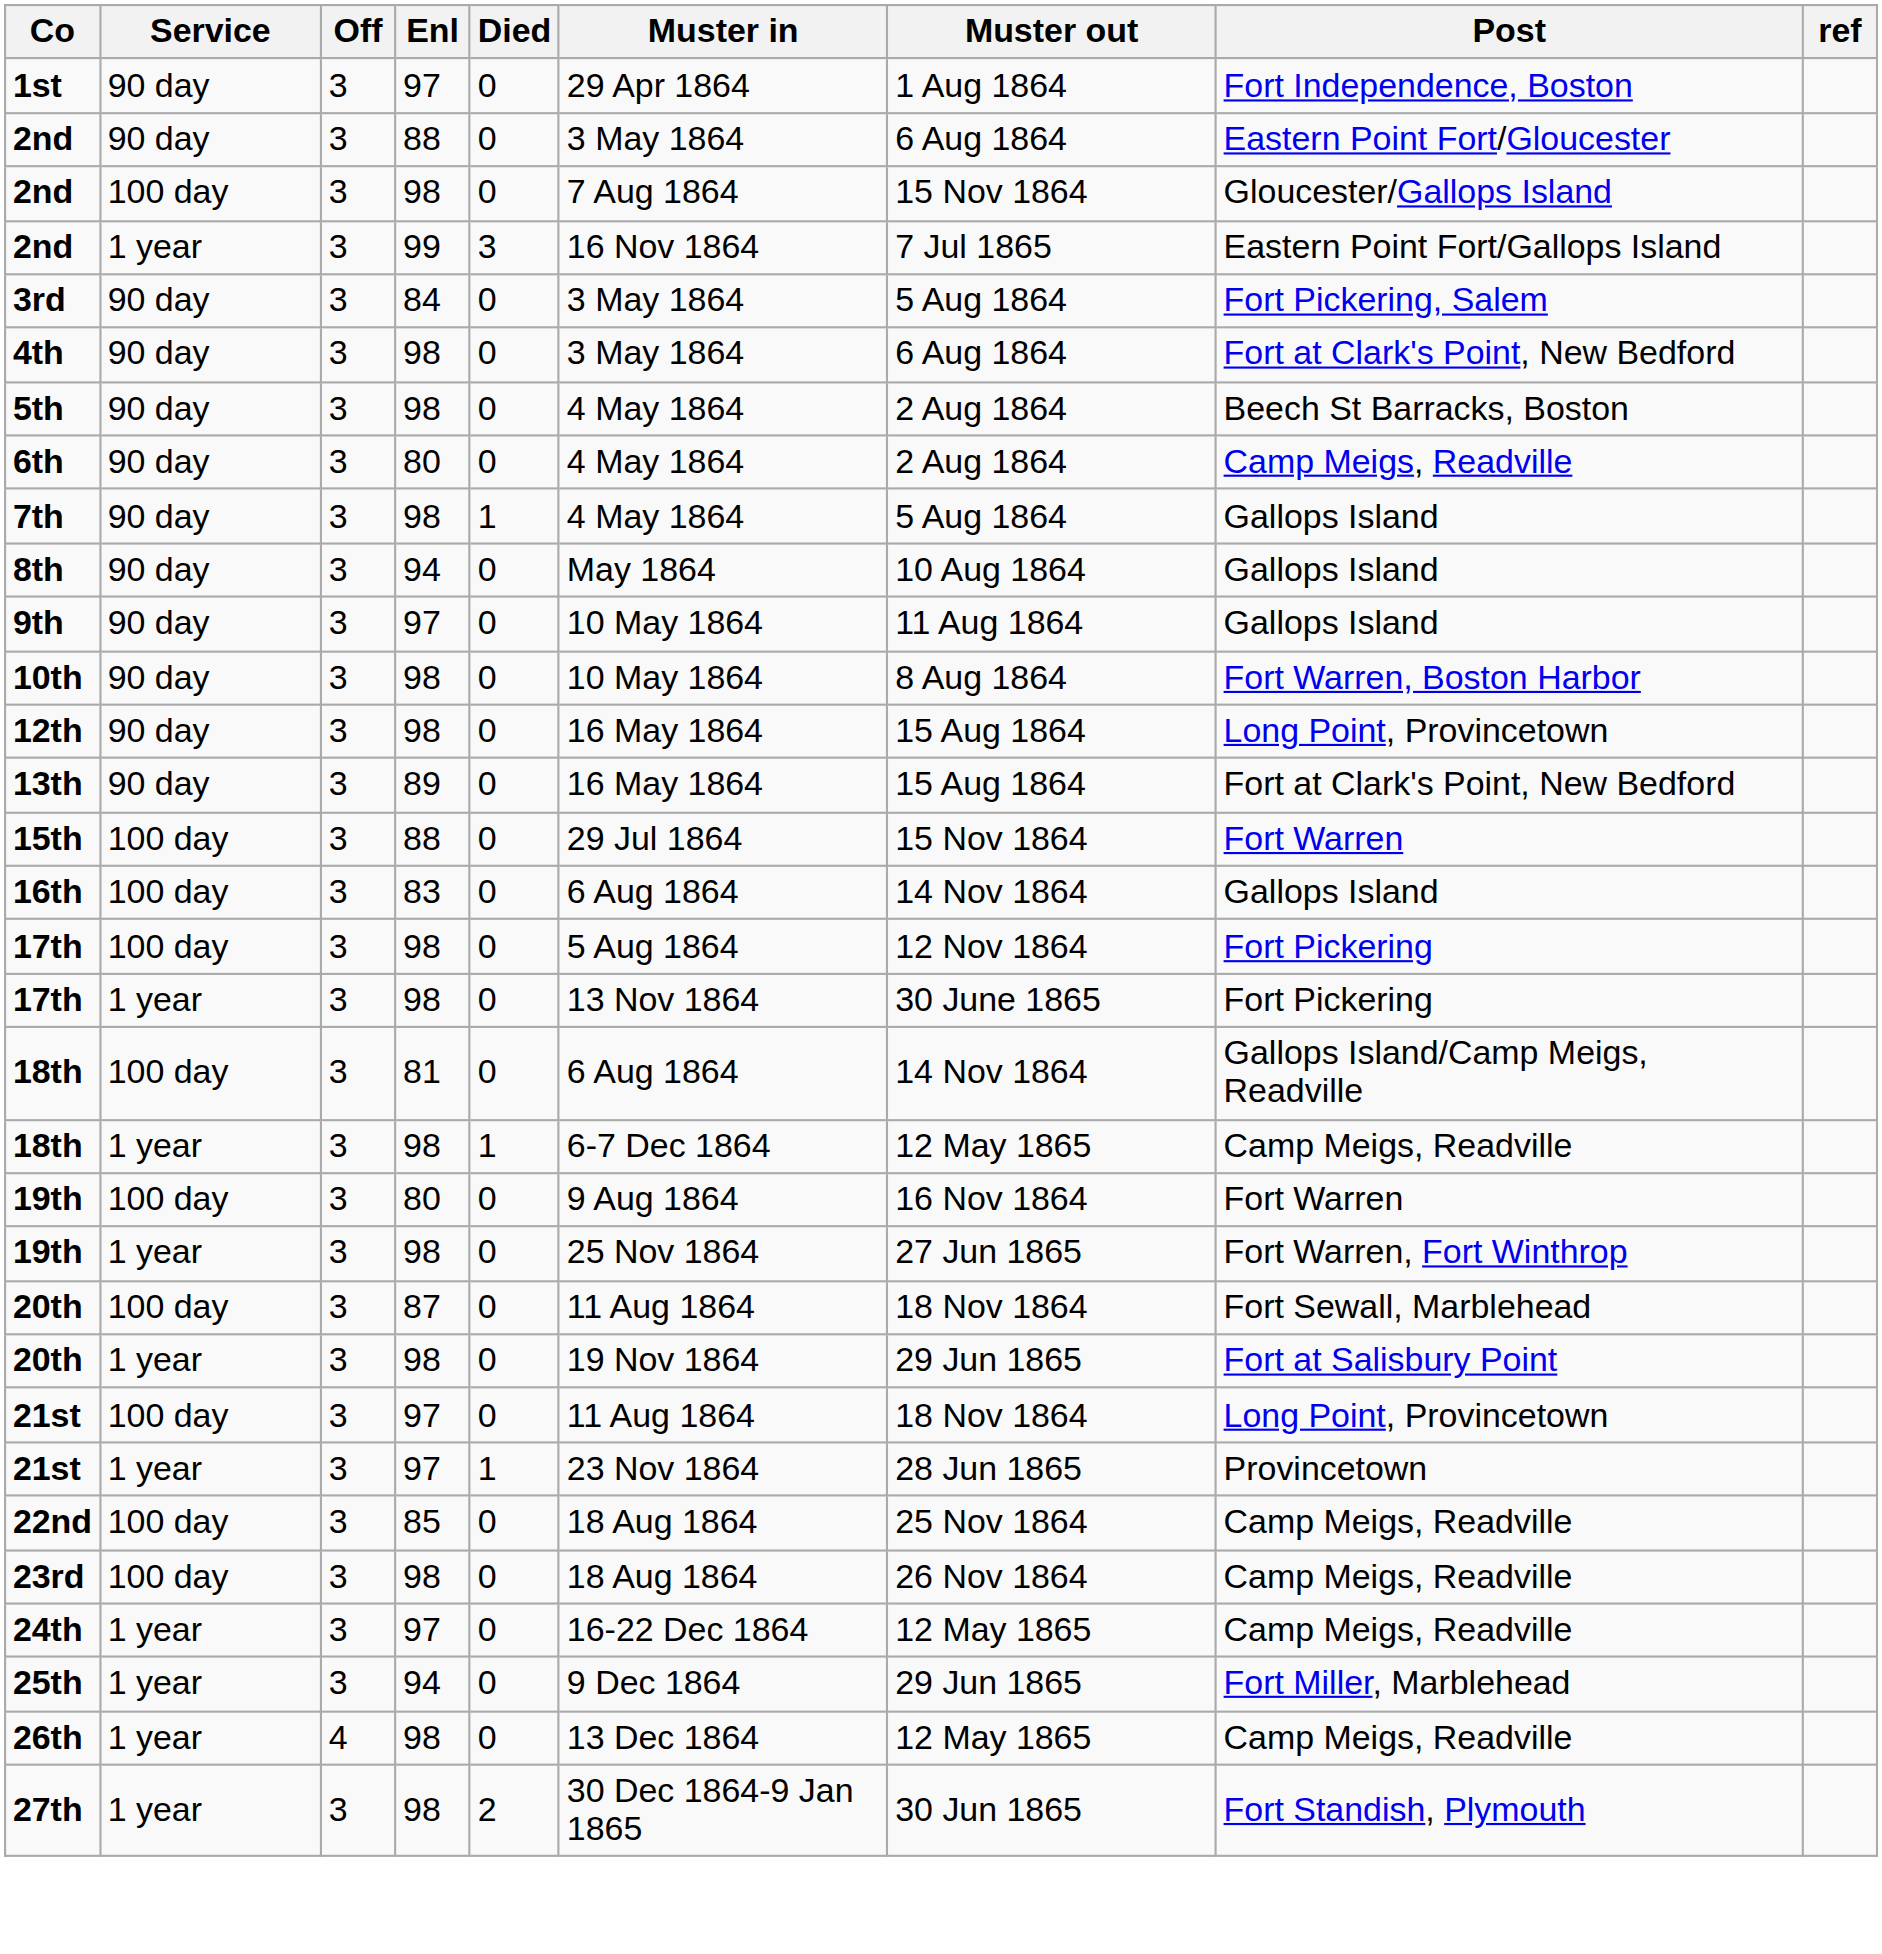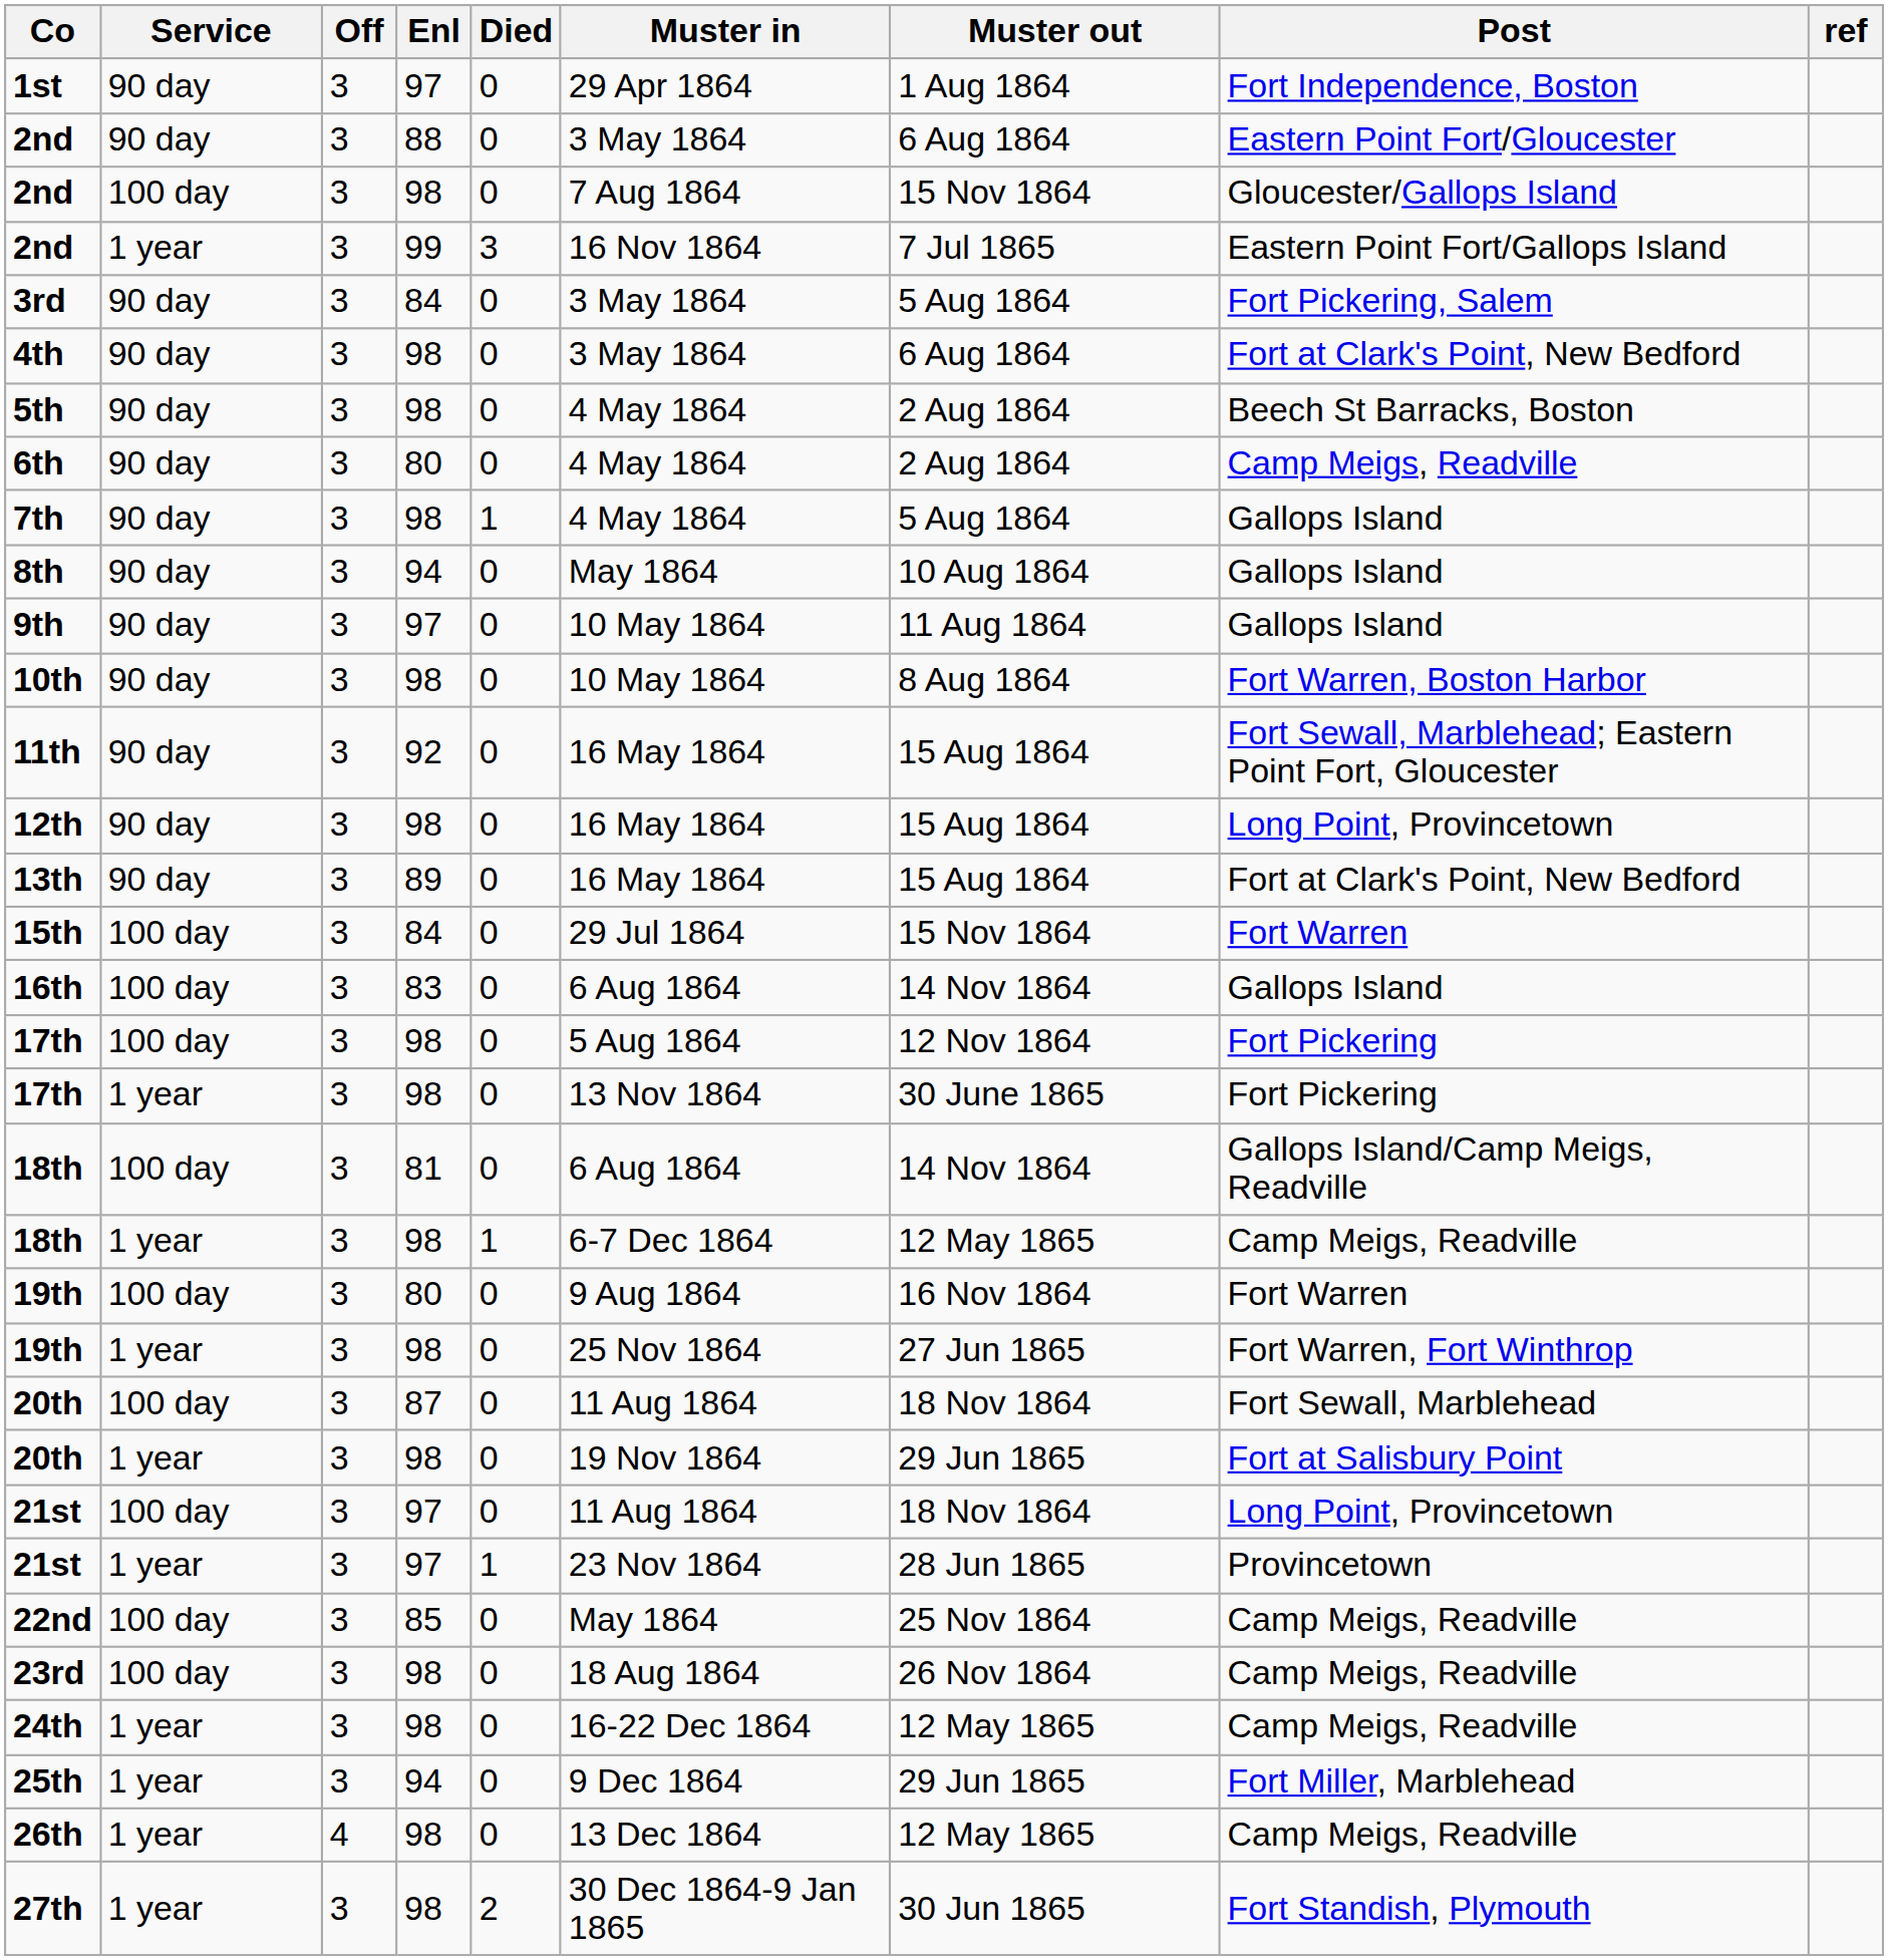+ row: 11th | 90 day | 3 | 92 | 0 | 16 May 1864 | 15 Aug 1864 | Fort Sewall, Marblehead; Eastern Point Fort, Gloucester
15th | Enl: 88 -> 84
22nd | Muster in: 18 Aug 1864 -> May 1864
24th | Enl: 97 -> 98
